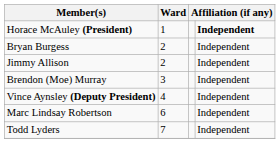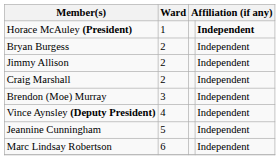+ row: Craig Marshall | 2 | Independent
+ row: Jeannine Cunningham | 5 | Independent
- row: Todd Lyders | 7 | Independent
